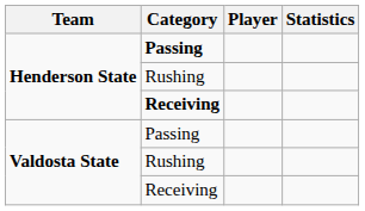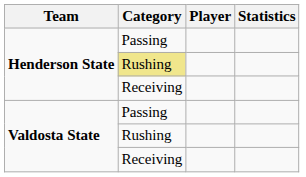Henderson State / Passing | Category: bold -> normal
Henderson State / Rushing | Category: no background -> khaki background
Henderson State / Receiving | Category: bold -> normal
